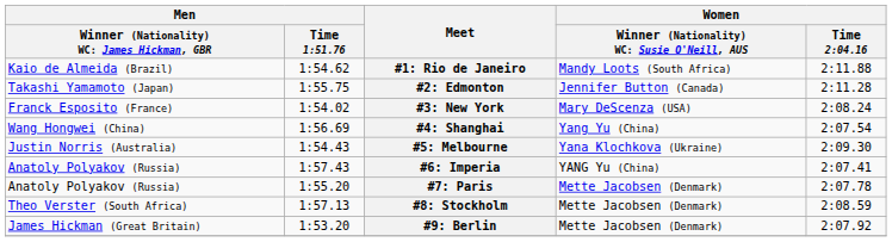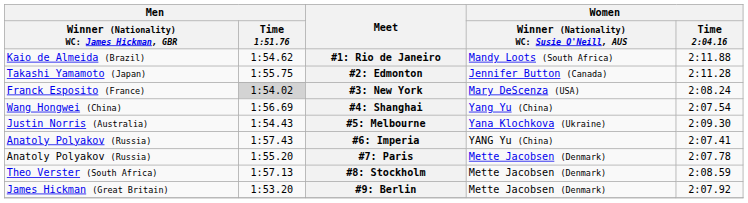#3: New York | Men / Time 1:51.76: no background -> lightgrey background
